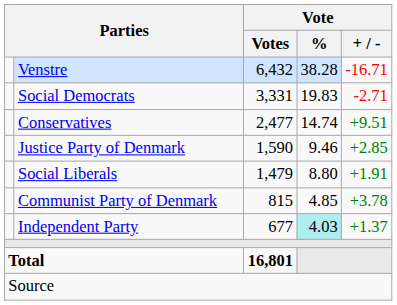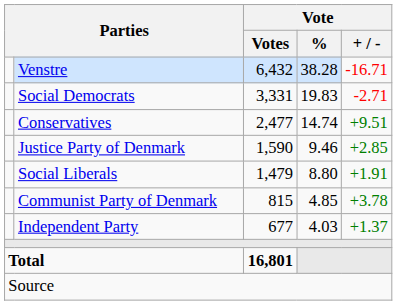Independent Party | Vote / %: paleturquoise background -> no background
